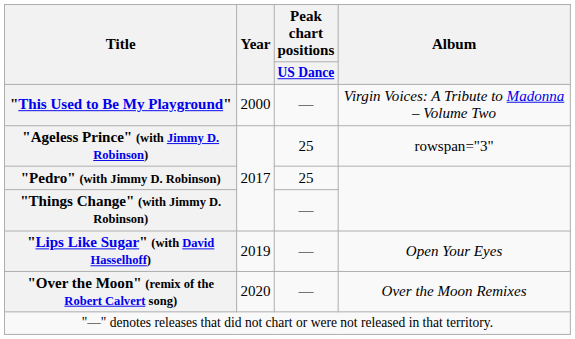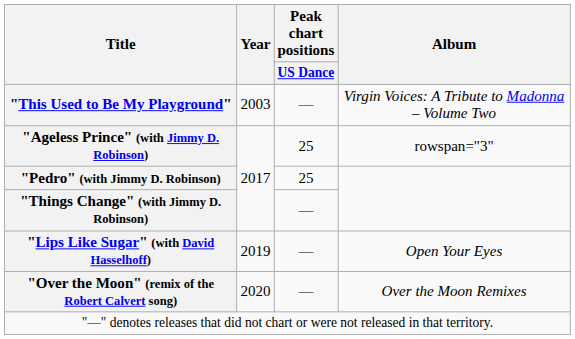"This Used to Be My Playground" | Year: 2000 -> 2003
